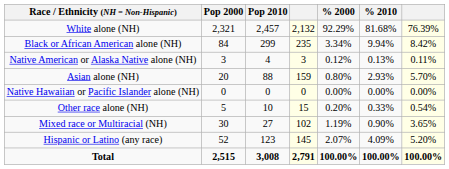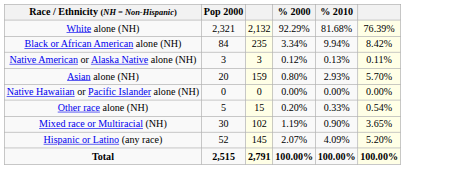- column: Pop 2010 | 2,457 | 299 | 4 | 88 | 0 | 10 | 27 | 123 | 3,008
